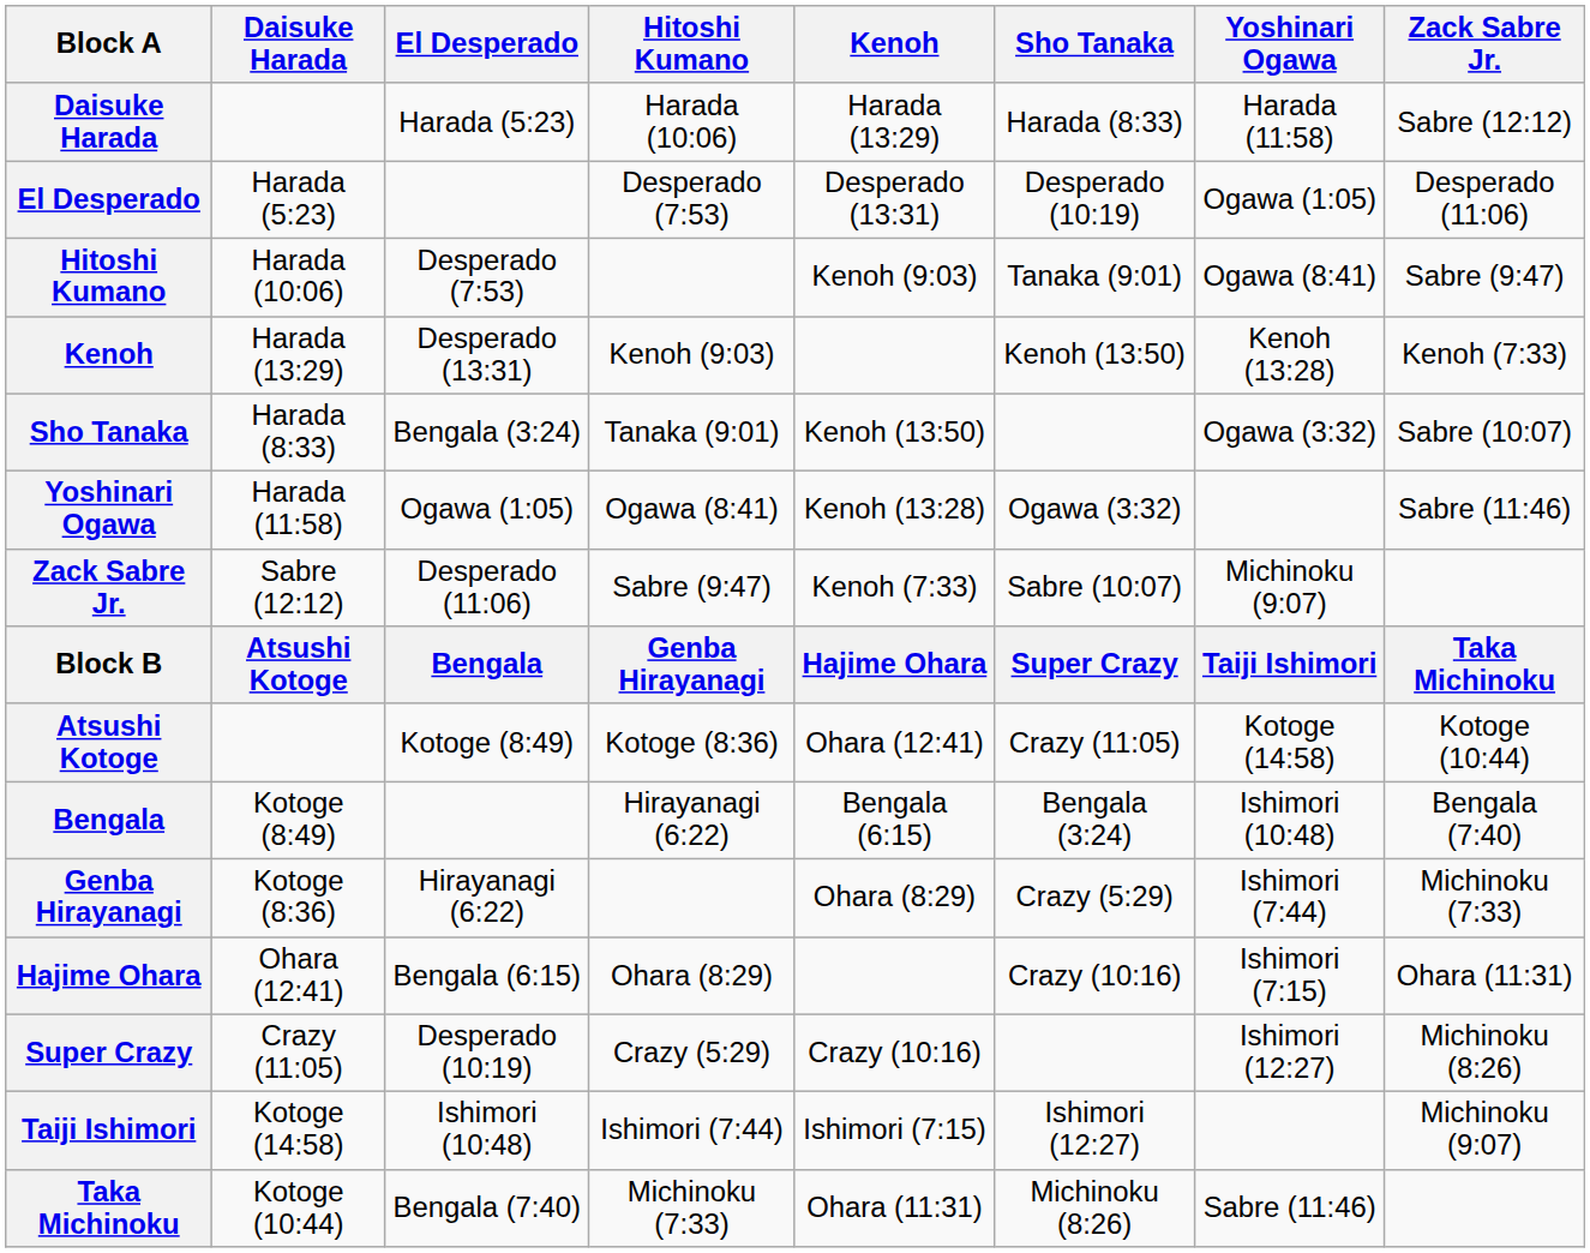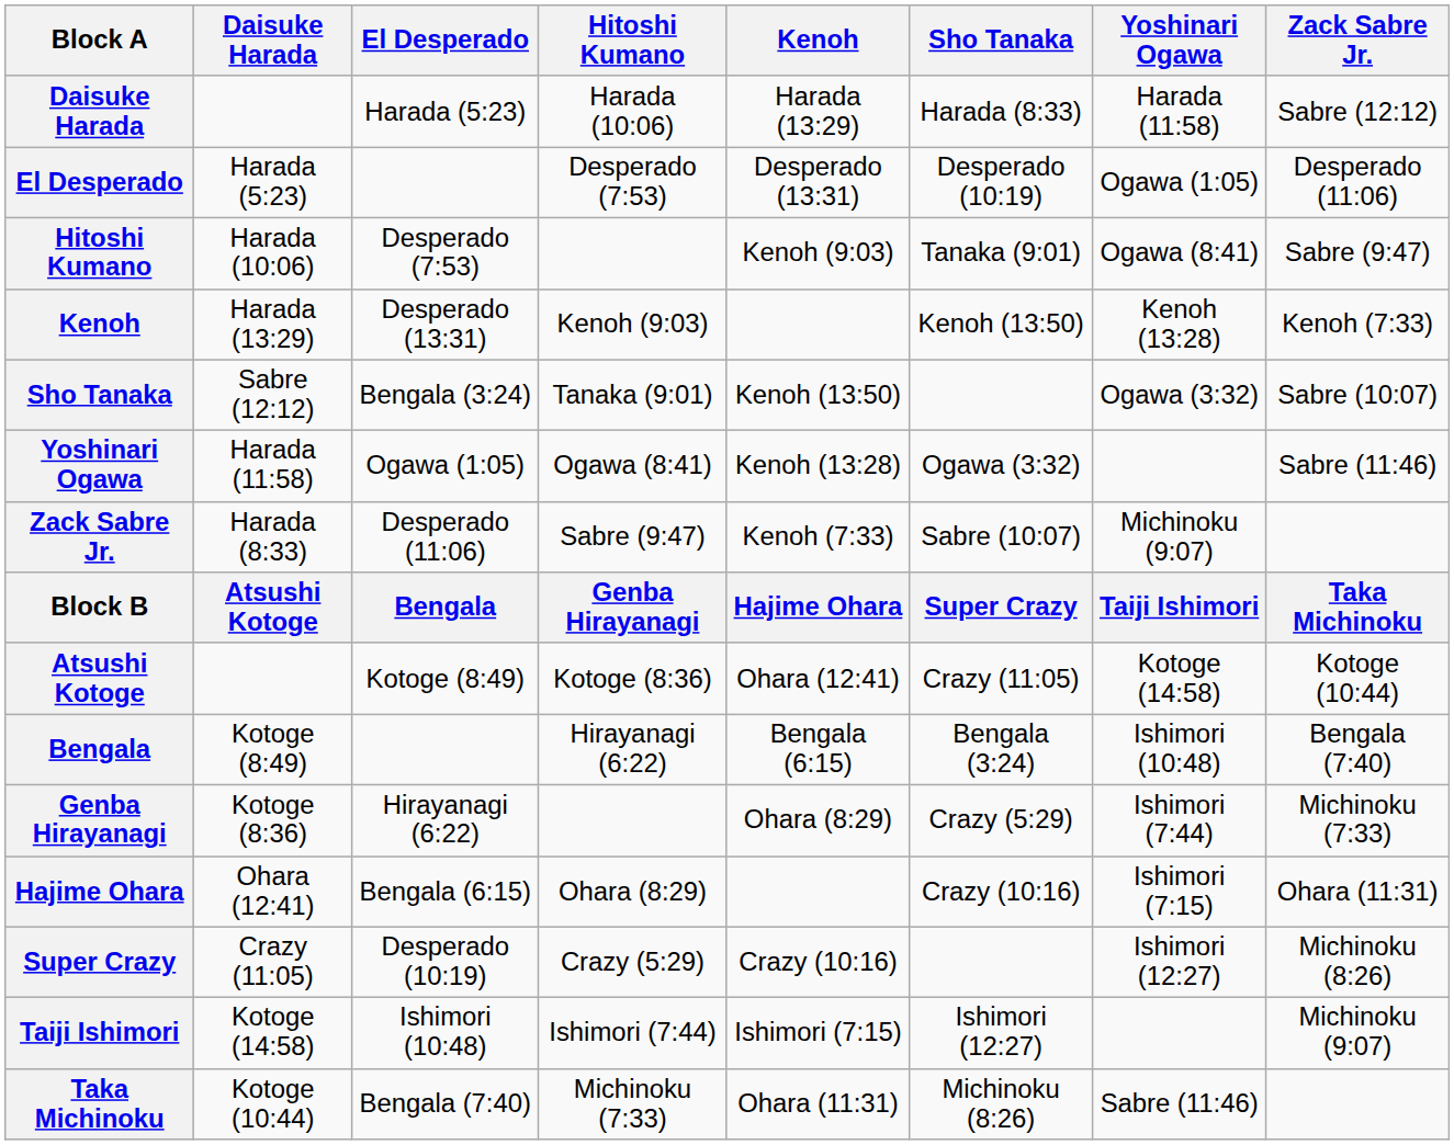row 6 | Daisuke Harada: Harada (8:33) -> Sabre (12:12)
row 8 | Daisuke Harada: Sabre (12:12) -> Harada (8:33)
